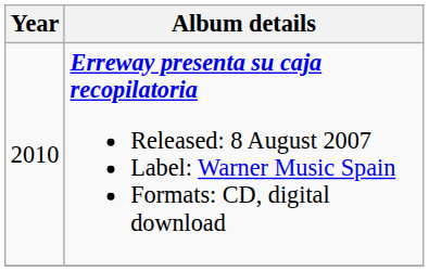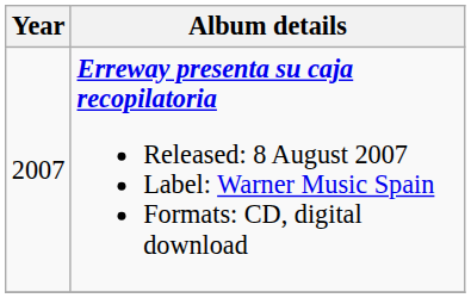row 2 | Year: 2010 -> 2007
